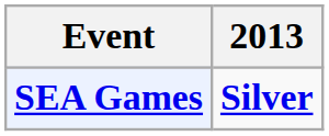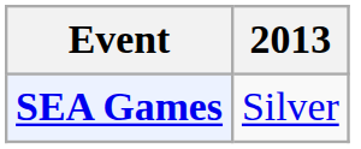SEA Games | 2013: bold -> normal
